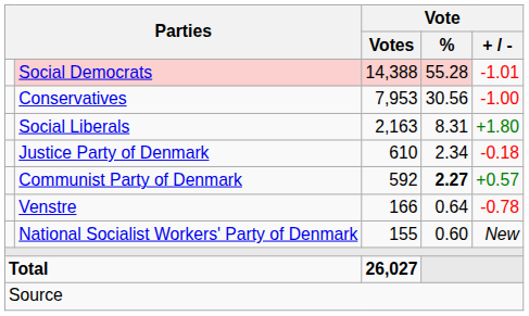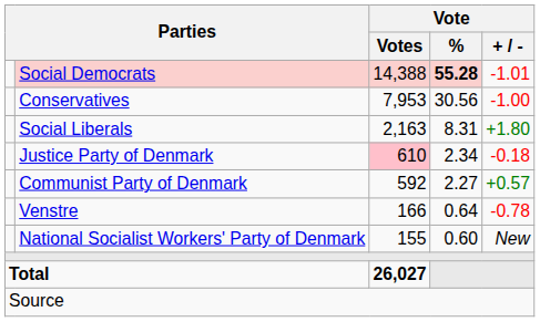Social Democrats | Vote / %: normal -> bold
Justice Party of Denmark | Vote / Votes: no background -> pink background
Communist Party of Denmark | Vote / %: bold -> normal
